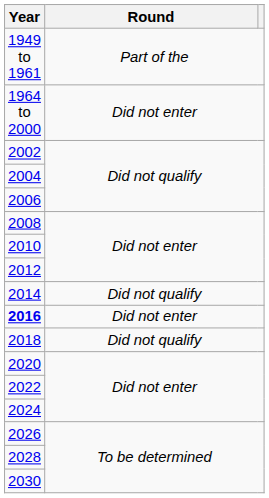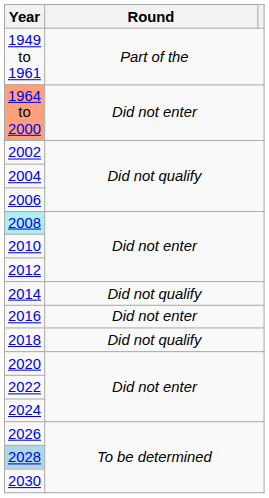1964 to 2000 | Year: no background -> lightsalmon background
2008 | Year: no background -> paleturquoise background
2016 | Year: bold -> normal
2028 | Year: no background -> lightblue background
